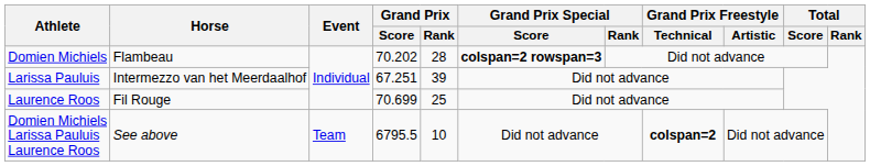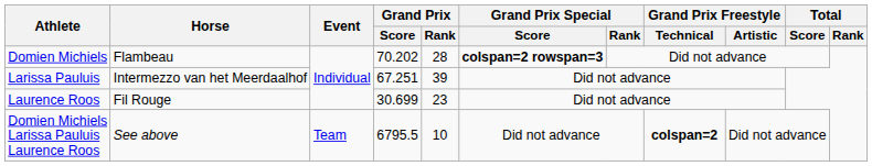Laurence Roos | Grand Prix / Score: 70.699 -> 30.699
Laurence Roos | Grand Prix / Rank: 25 -> 23
